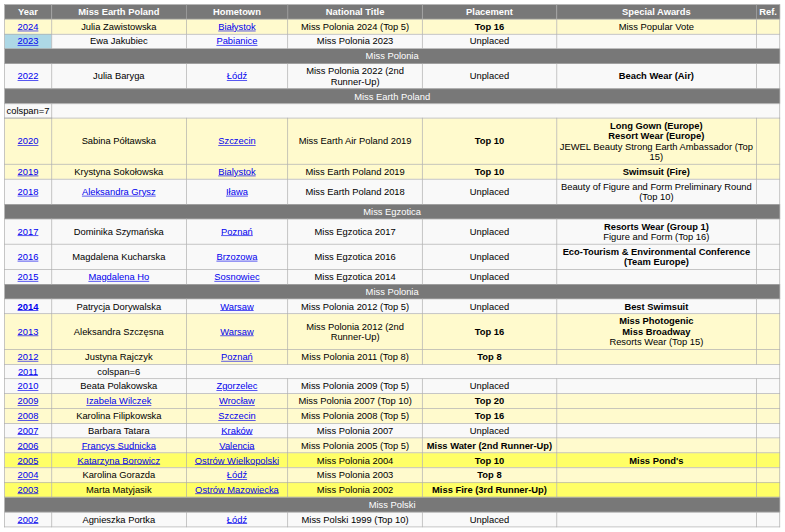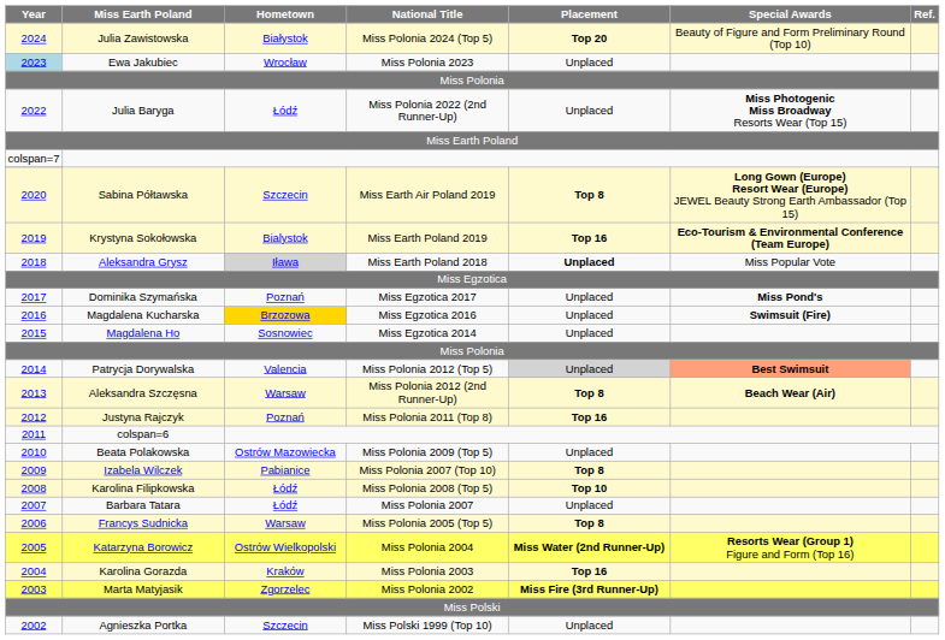Julia Zawistowska | Placement: Top 16 -> Top 20
Julia Zawistowska | Special Awards: Miss Popular Vote -> Beauty of Figure and Form Preliminary Round (Top 10)
Ewa Jakubiec | Hometown: Pabianice -> Wrocław
Julia Baryga | Special Awards: Beach Wear (Air) -> Miss Photogenic Miss Broadway Resorts Wear (Top 15)
Sabina Półtawska | Placement: Top 10 -> Top 8
Krystyna Sokołowska | Placement: Top 10 -> Top 16
Krystyna Sokołowska | Special Awards: Swimsuit (Fire) -> Eco-Tourism & Environmental Conference (Team Europe)
Aleksandra Grysz | Hometown: no background -> lightgrey background
Aleksandra Grysz | Placement: normal -> bold
Aleksandra Grysz | Special Awards: Beauty of Figure and Form Preliminary Round (Top 10) -> Miss Popular Vote
Dominika Szymańska | Special Awards: Resorts Wear (Group 1) Figure and Form (Top 16) -> Miss Pond's
Magdalena Kucharska | Hometown: no background -> gold background
Magdalena Kucharska | Special Awards: Eco-Tourism & Environmental Conference (Team Europe) -> Swimsuit (Fire)
Patrycja Dorywalska | Year: bold -> normal
Patrycja Dorywalska | Hometown: Warsaw -> Valencia
Patrycja Dorywalska | Placement: no background -> lightgrey background
Patrycja Dorywalska | Special Awards: no background -> lightsalmon background
Aleksandra Szczęsna | Placement: Top 16 -> Top 8
Aleksandra Szczęsna | Special Awards: Miss Photogenic Miss Broadway Resorts Wear (Top 15) -> Beach Wear (Air)
Justyna Rajczyk | Placement: Top 8 -> Top 16
Beata Polakowska | Hometown: Zgorzelec -> Ostrów Mazowiecka
Izabela Wilczek | Hometown: Wrocław -> Pabianice
Izabela Wilczek | Placement: Top 20 -> Top 8
Karolina Filipkowska | Hometown: Szczecin -> Łódź
Karolina Filipkowska | Placement: Top 16 -> Top 10
Barbara Tatara | Hometown: Kraków -> Łódź
Francys Sudnicka | Hometown: Valencia -> Warsaw
Francys Sudnicka | Placement: Miss Water (2nd Runner-Up) -> Top 8
Katarzyna Borowicz | Placement: Top 10 -> Miss Water (2nd Runner-Up)
Katarzyna Borowicz | Special Awards: Miss Pond's -> Resorts Wear (Group 1) Figure and Form (Top 16)
Karolina Gorazda | Hometown: Łódź -> Kraków
Karolina Gorazda | Placement: Top 8 -> Top 16
Marta Matyjasik | Hometown: Ostrów Mazowiecka -> Zgorzelec
Agnieszka Portka | Hometown: Łódź -> Szczecin
